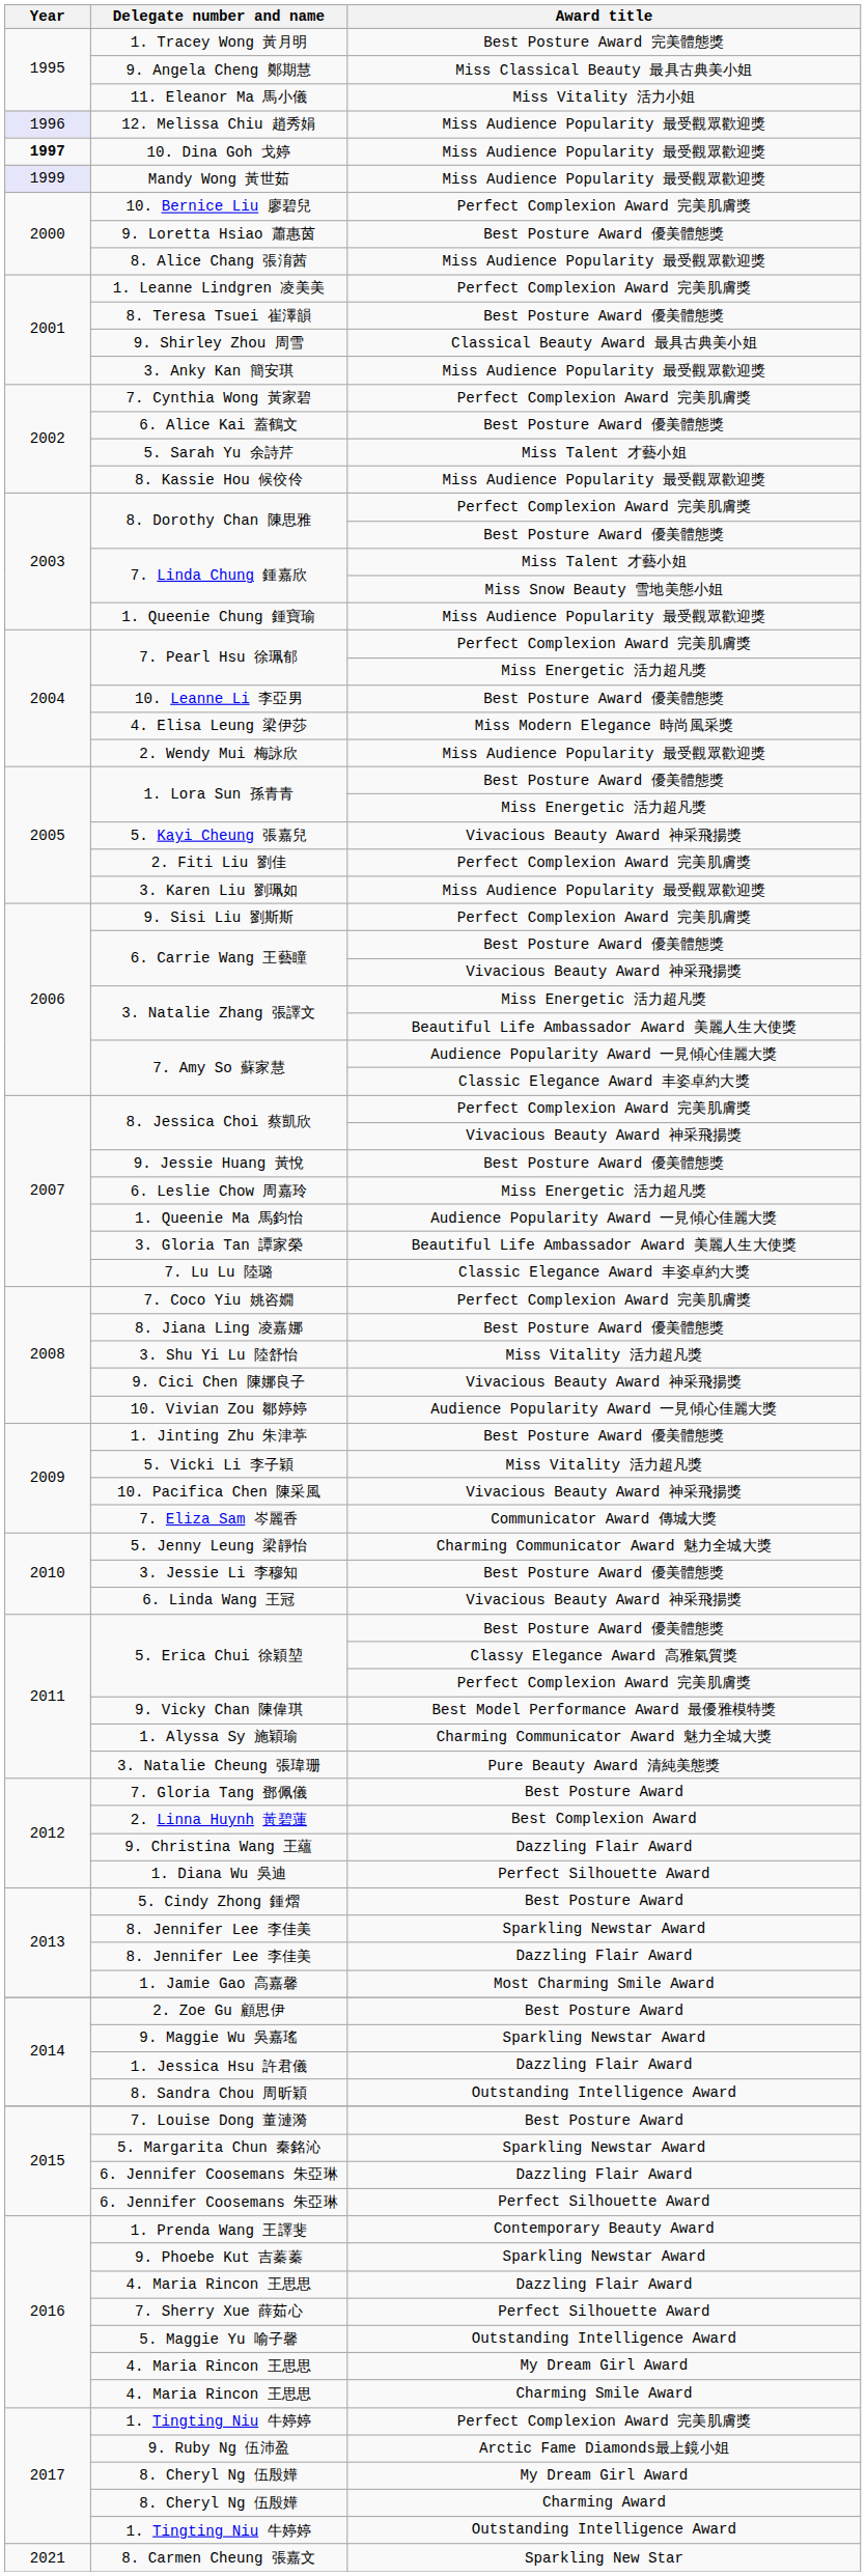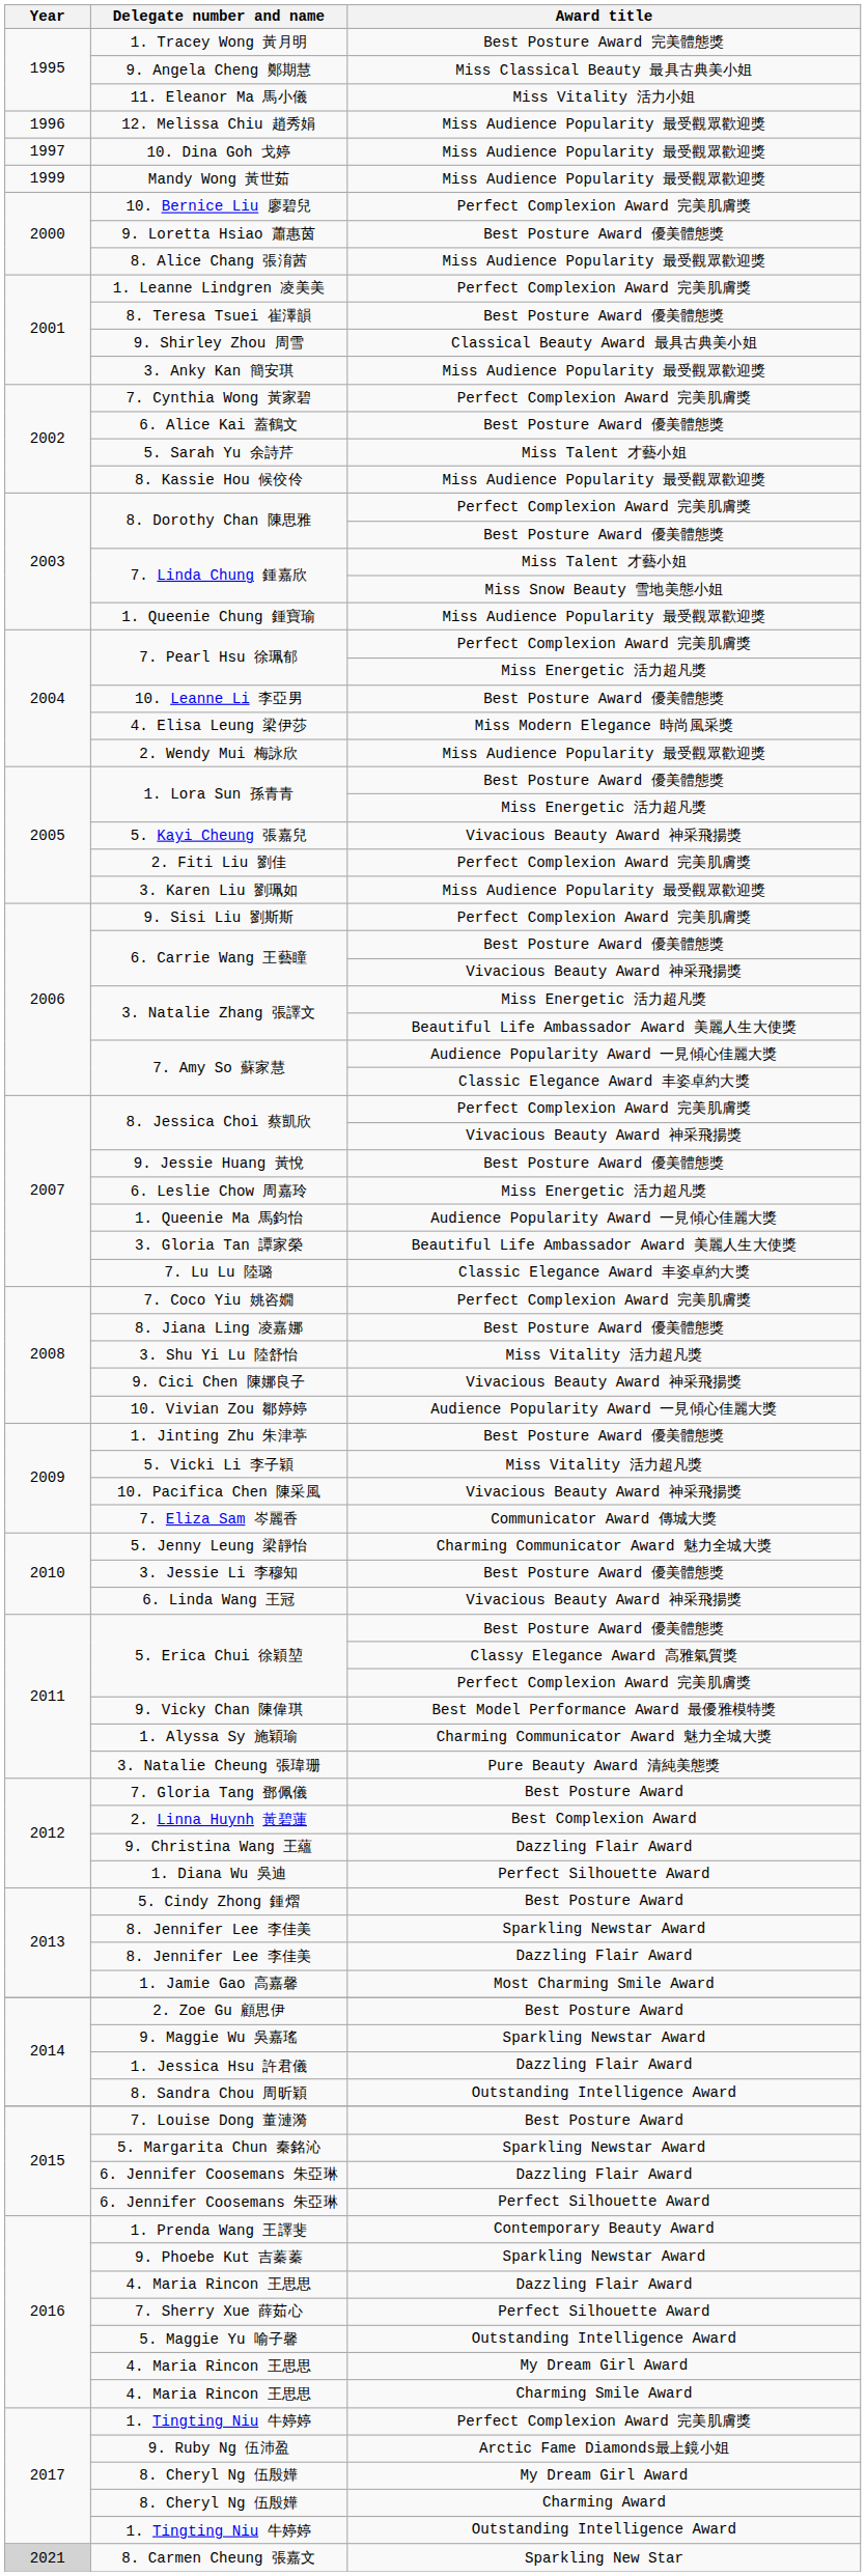12. Melissa Chiu 趙秀娟 | Year: lavender background -> no background
10. Dina Goh 戈婷 | Year: bold -> normal
Mandy Wong 黃世茹 | Year: lavender background -> no background
8. Carmen Cheung 張嘉文 | Year: no background -> lightgrey background
